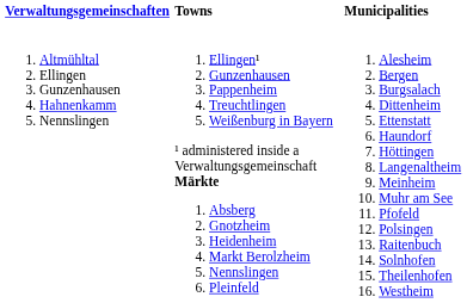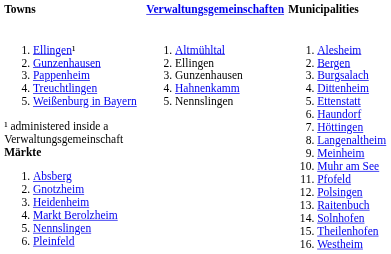columns swapped: Towns <-> Verwaltungsgemeinschaften
